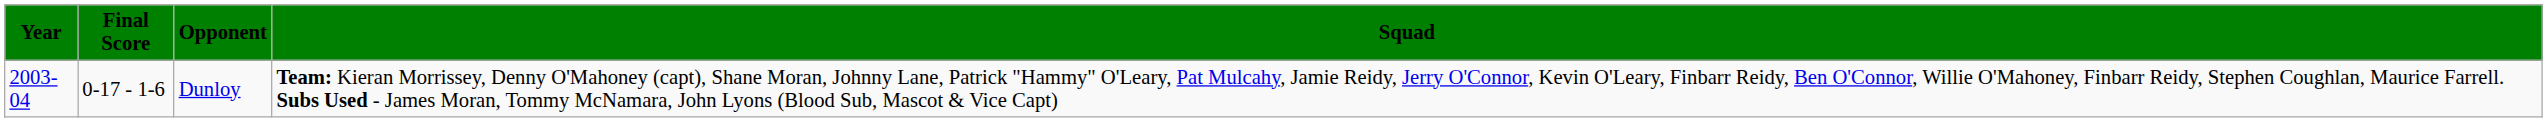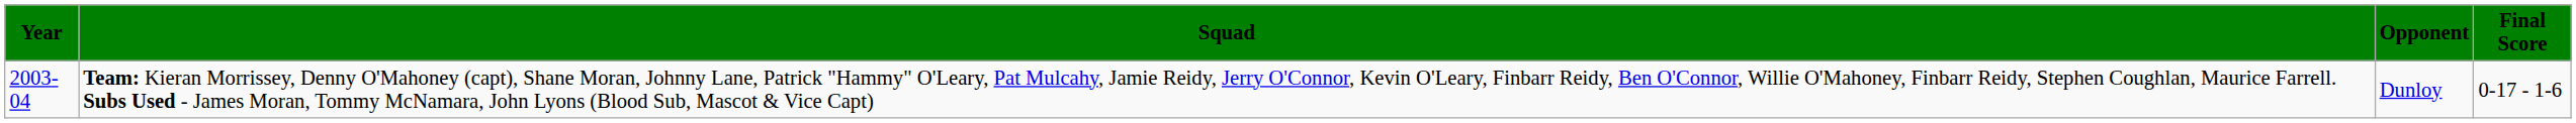columns swapped: Squad <-> Final Score
